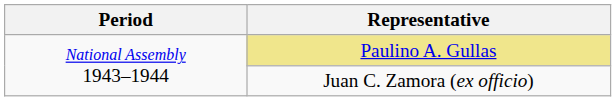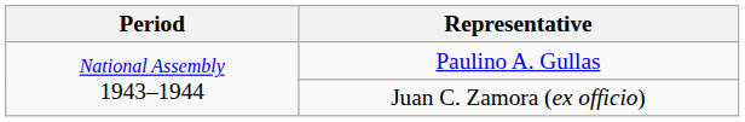Paulino A. Gullas | Representative: khaki background -> no background
